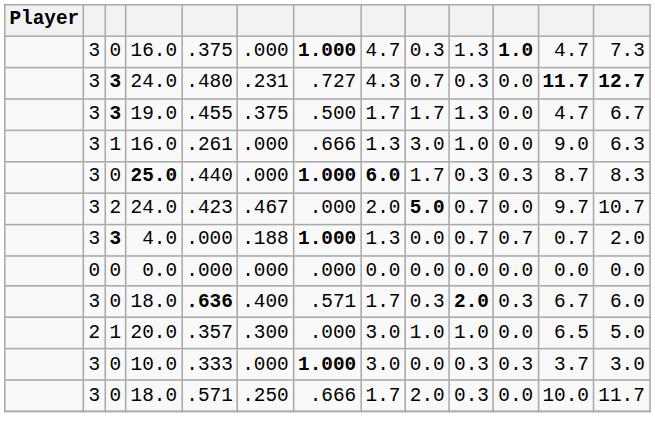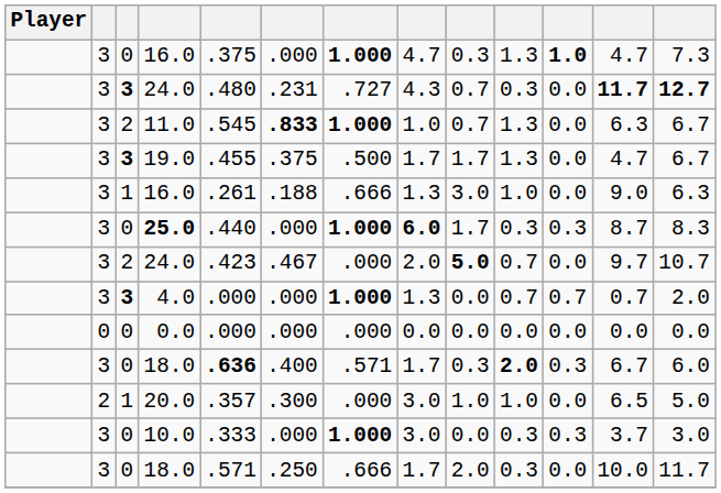+ row: 3 | 2 | 11.0 | .545 | .833 | 1.000 | 1.0 | 0.7 | 1.3 | 0.0 | 6.3 | 6.7
1 / 16.0 | column 6: .000 -> .188
4.0 | column 6: .188 -> .000
